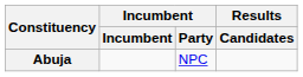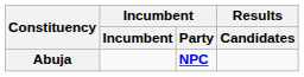Abuja | Incumbent / Party: normal -> bold
